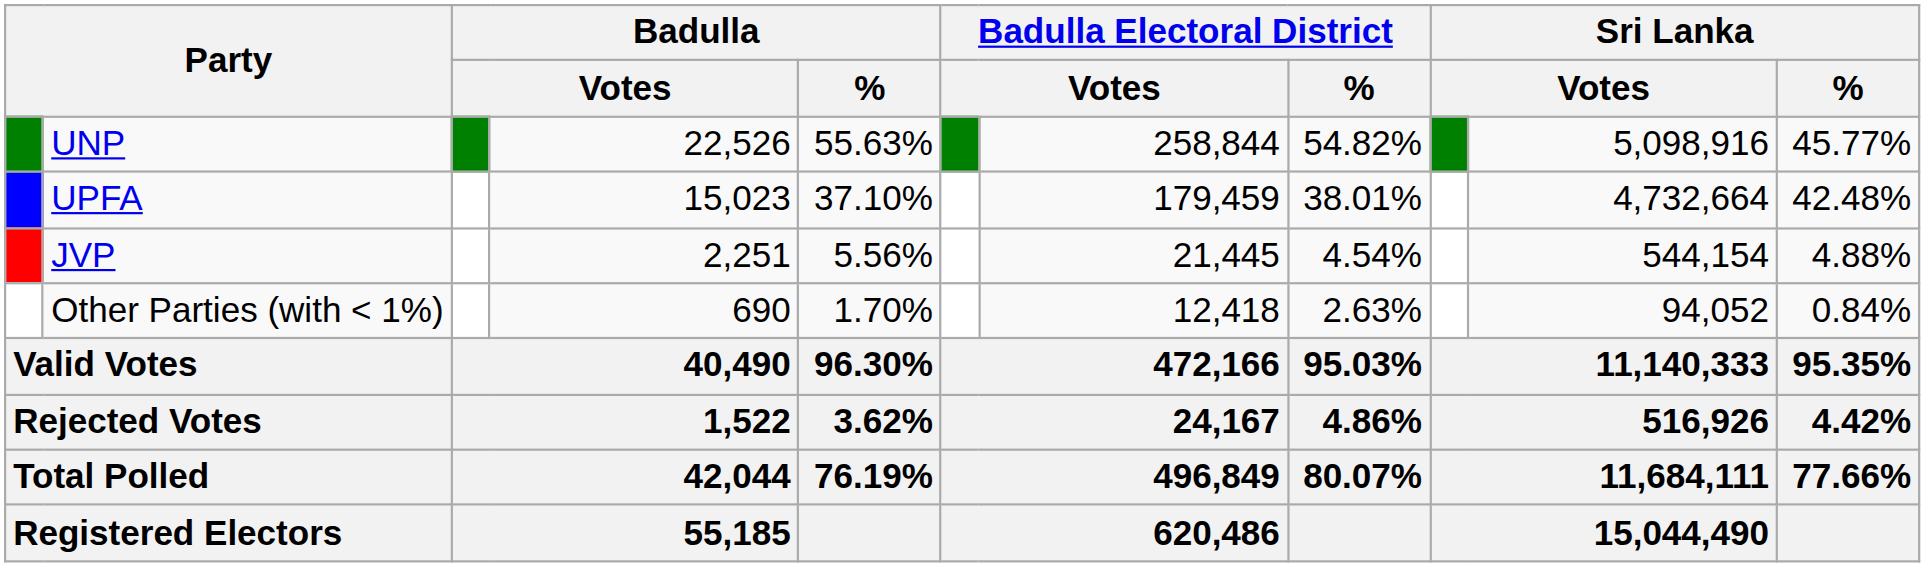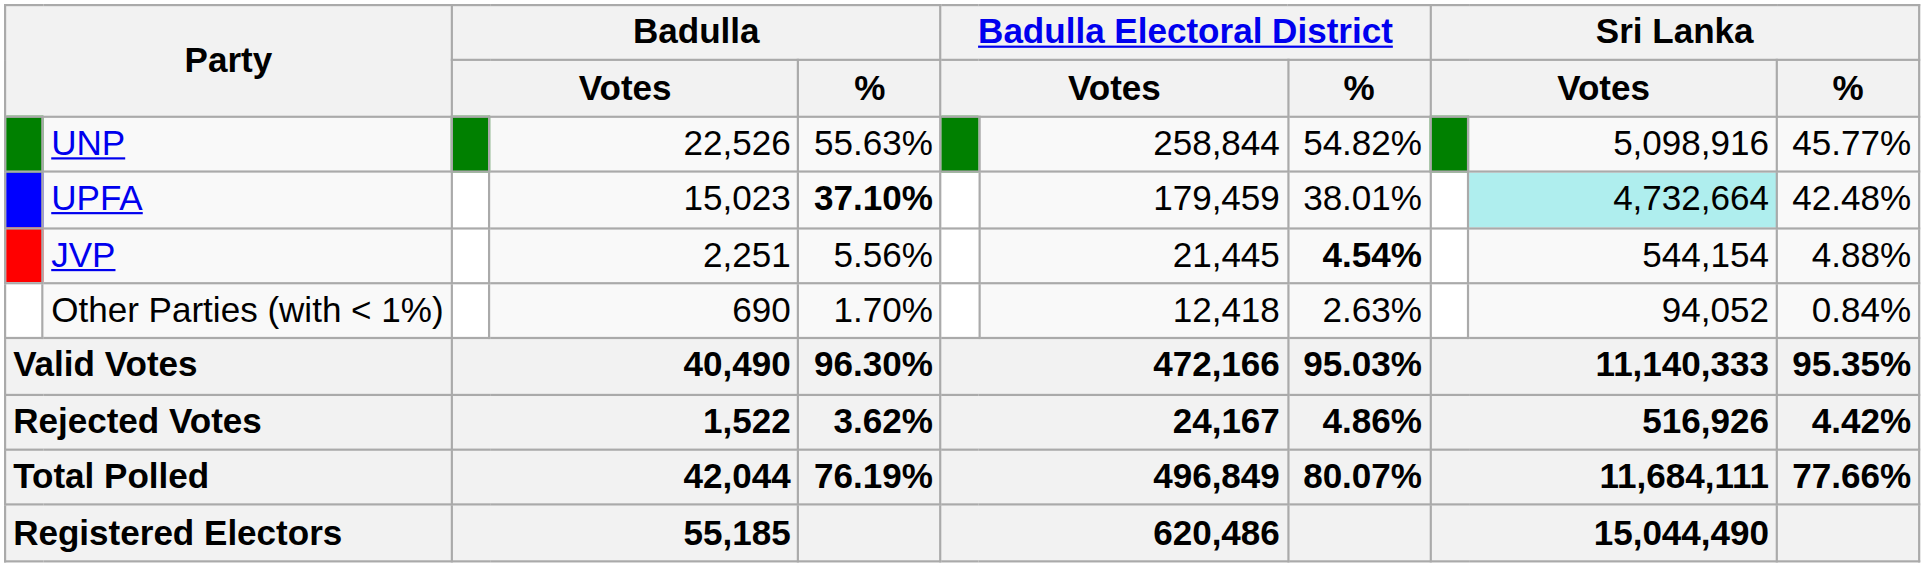UPFA | Badulla / %: normal -> bold
UPFA | column 10: no background -> paleturquoise background
JVP | Badulla Electoral District / %: normal -> bold
